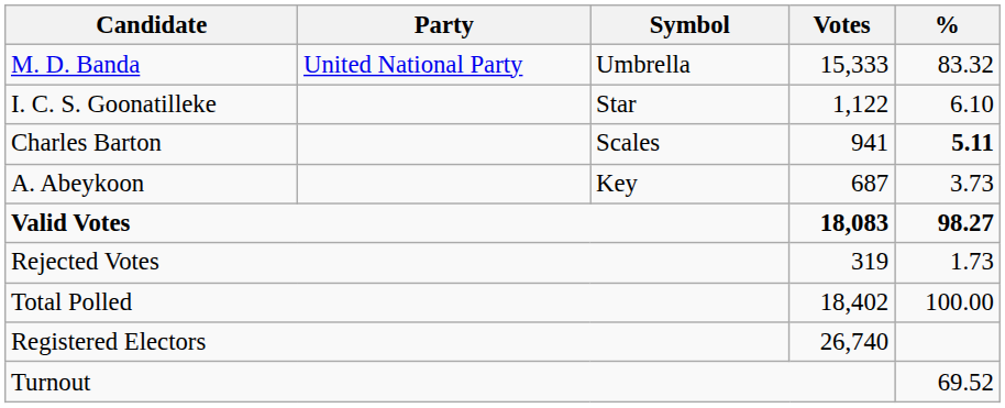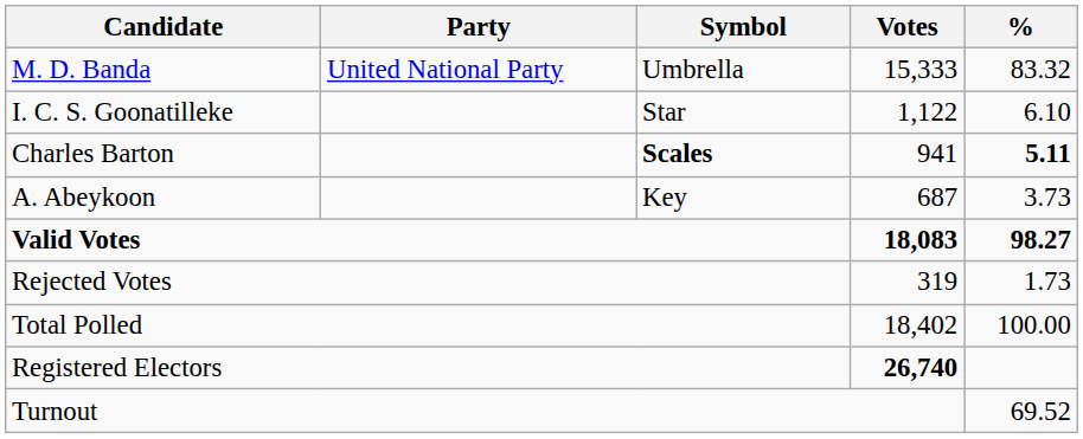Charles Barton | Symbol: normal -> bold
Registered Electors | Votes: normal -> bold
